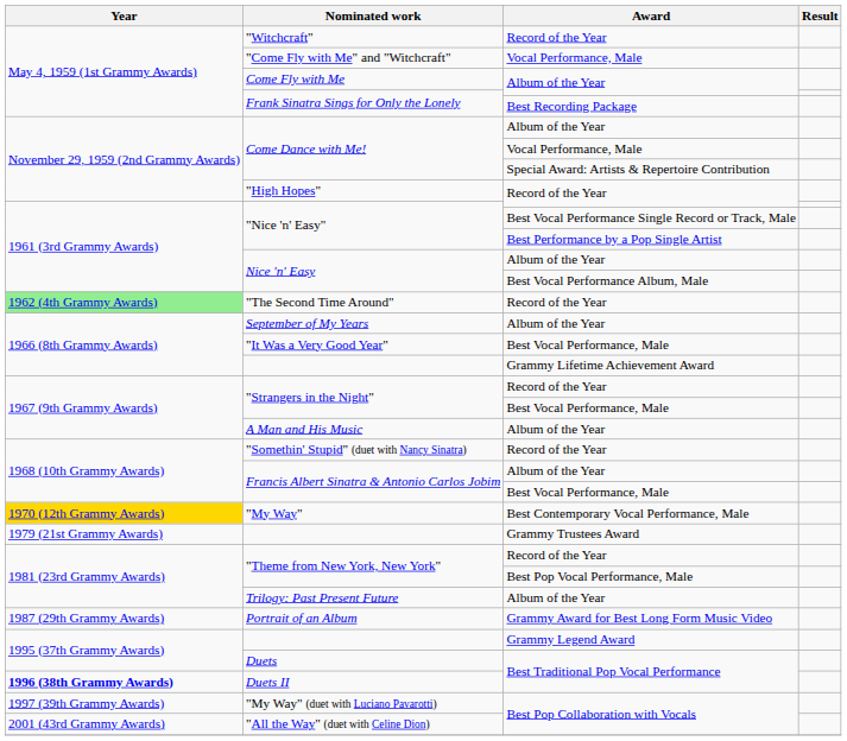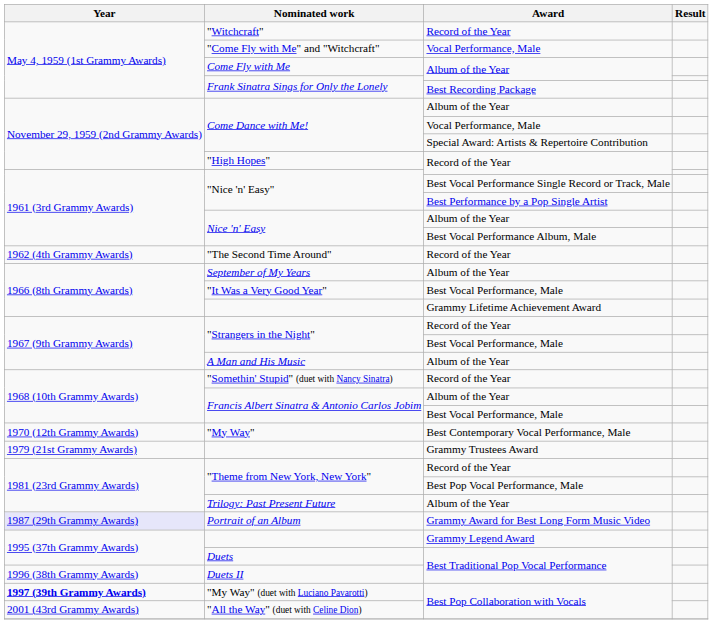"The Second Time Around" | Year: lightgreen background -> no background
"My Way" | Year: gold background -> no background
Portrait of an Album | Year: no background -> lavender background
Duets II | Year: bold -> normal
"My Way" (duet with Luciano Pavarotti) | Year: normal -> bold
